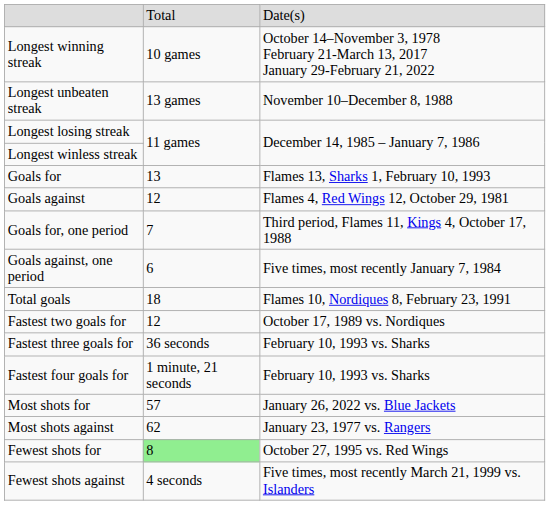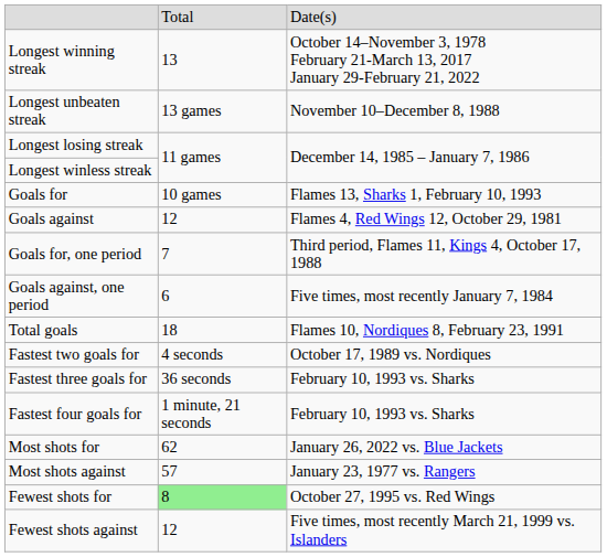Longest winning streak | column 2: 10 games -> 13
Goals for | column 2: 13 -> 10 games
Fastest two goals for | column 2: 12 -> 4 seconds
Most shots for | column 2: 57 -> 62
Most shots against | column 2: 62 -> 57
Fewest shots against | column 2: 4 seconds -> 12
